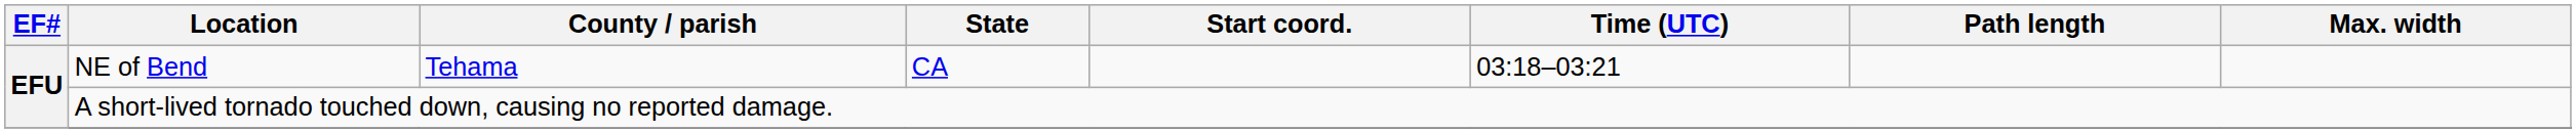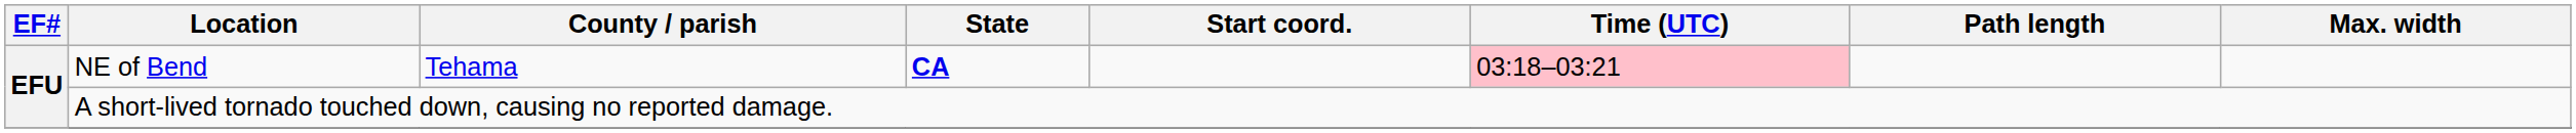NE of Bend | State: normal -> bold
NE of Bend | Time (UTC): no background -> pink background
